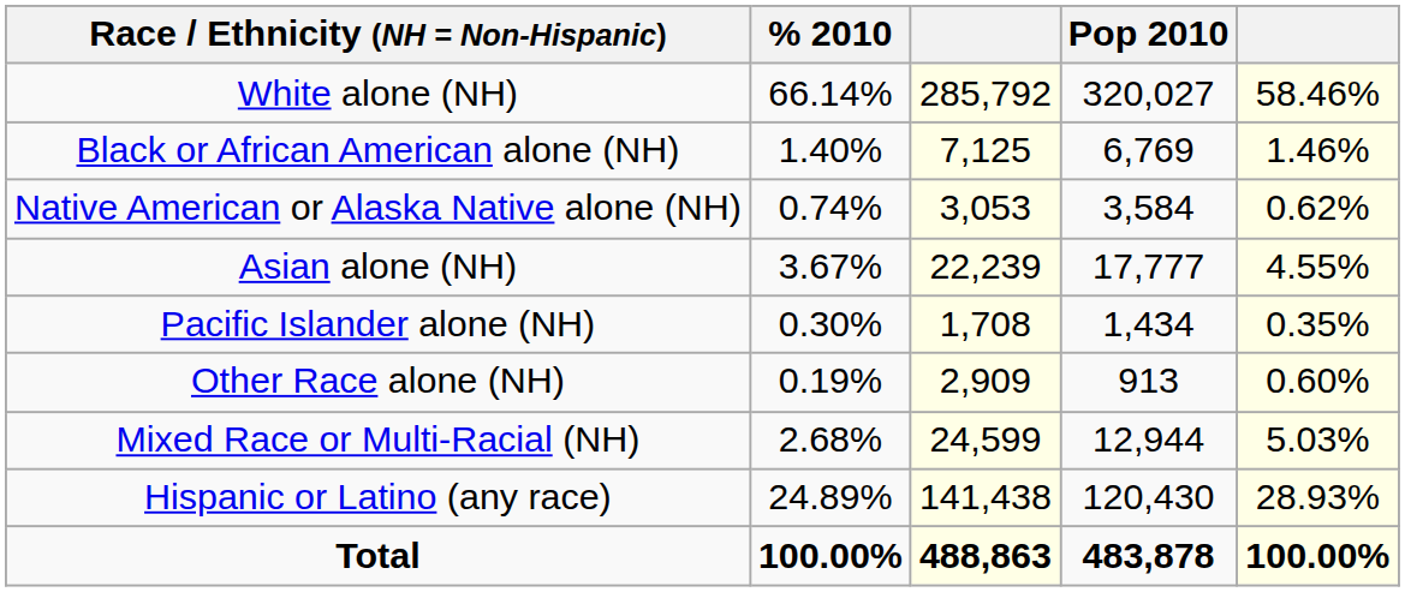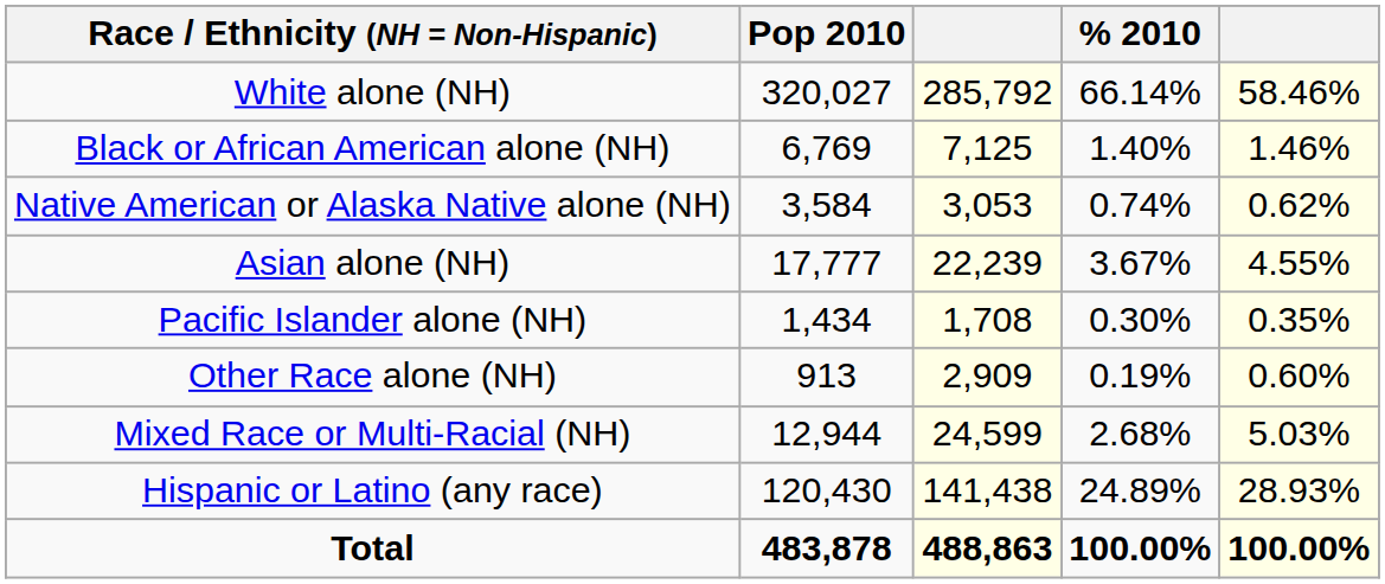columns swapped: Pop 2010 <-> % 2010
